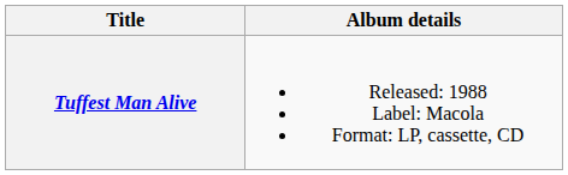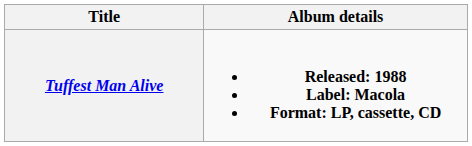Tuffest Man Alive | Album details: normal -> bold
